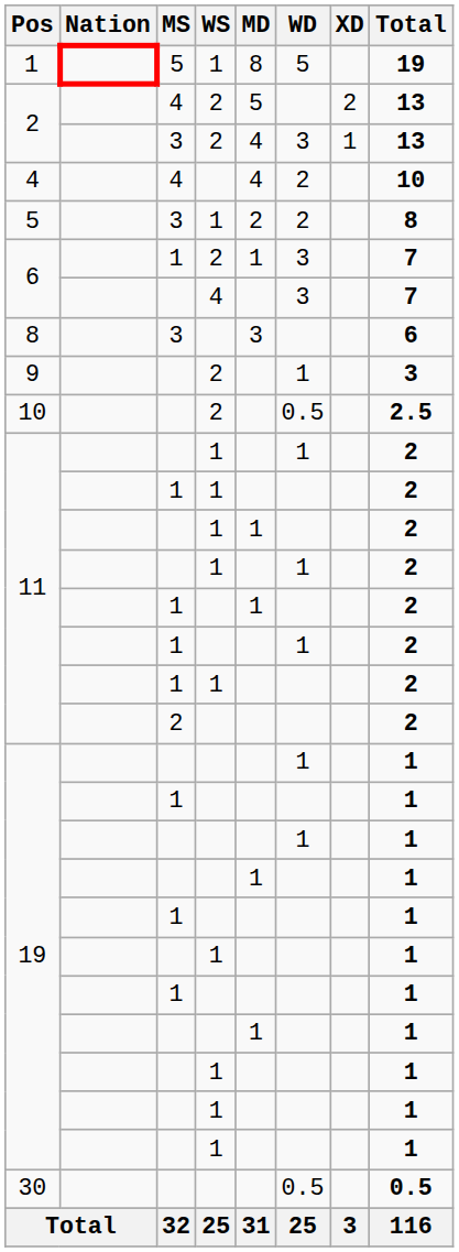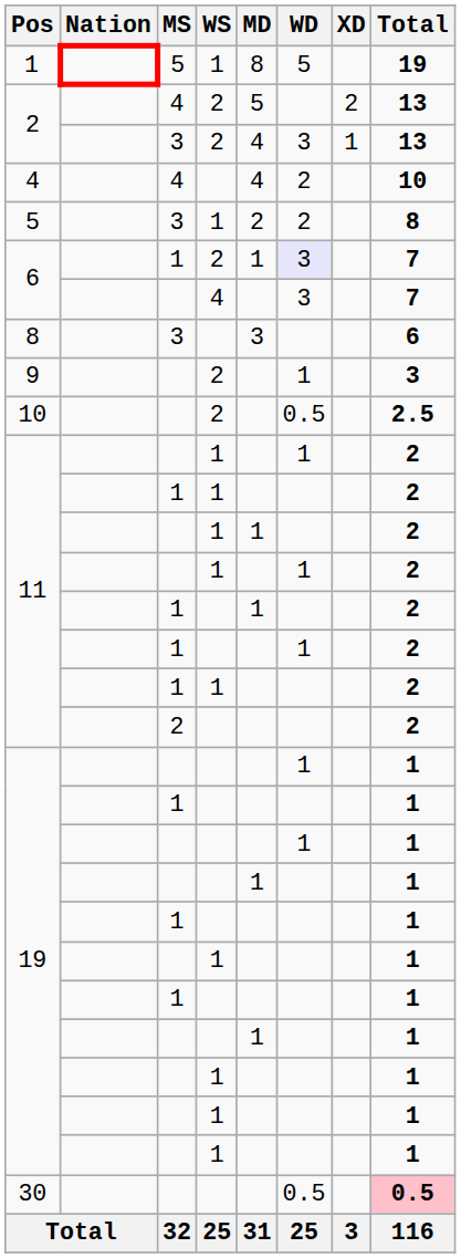6 / 1 | WD: no background -> lavender background
30 | Total: no background -> pink background
